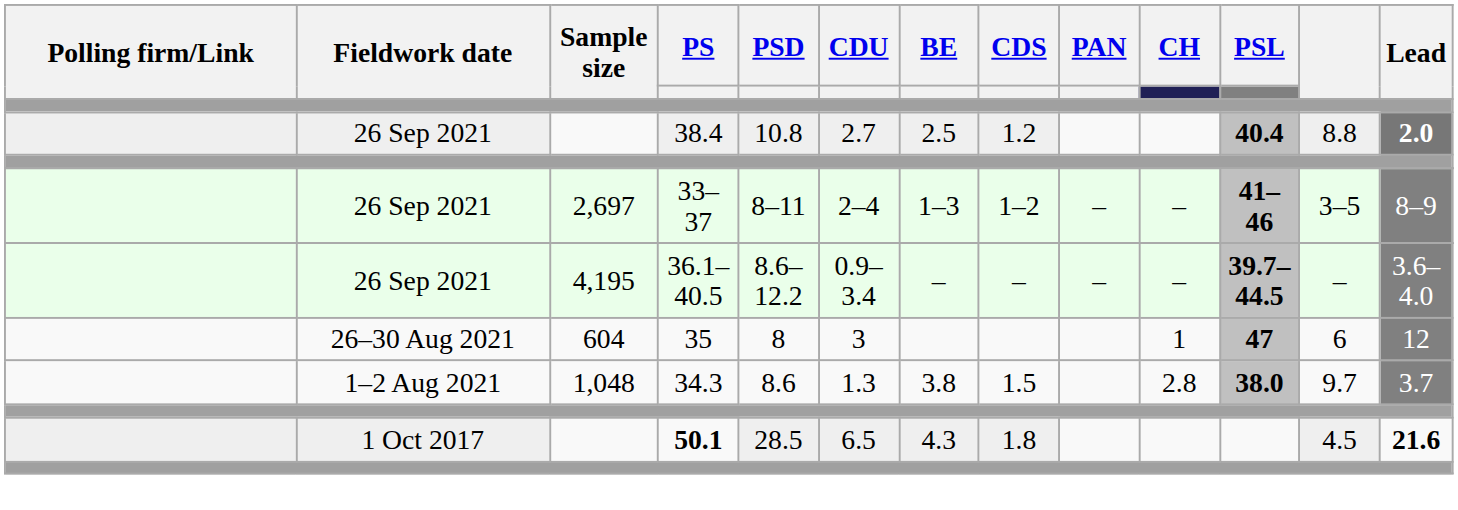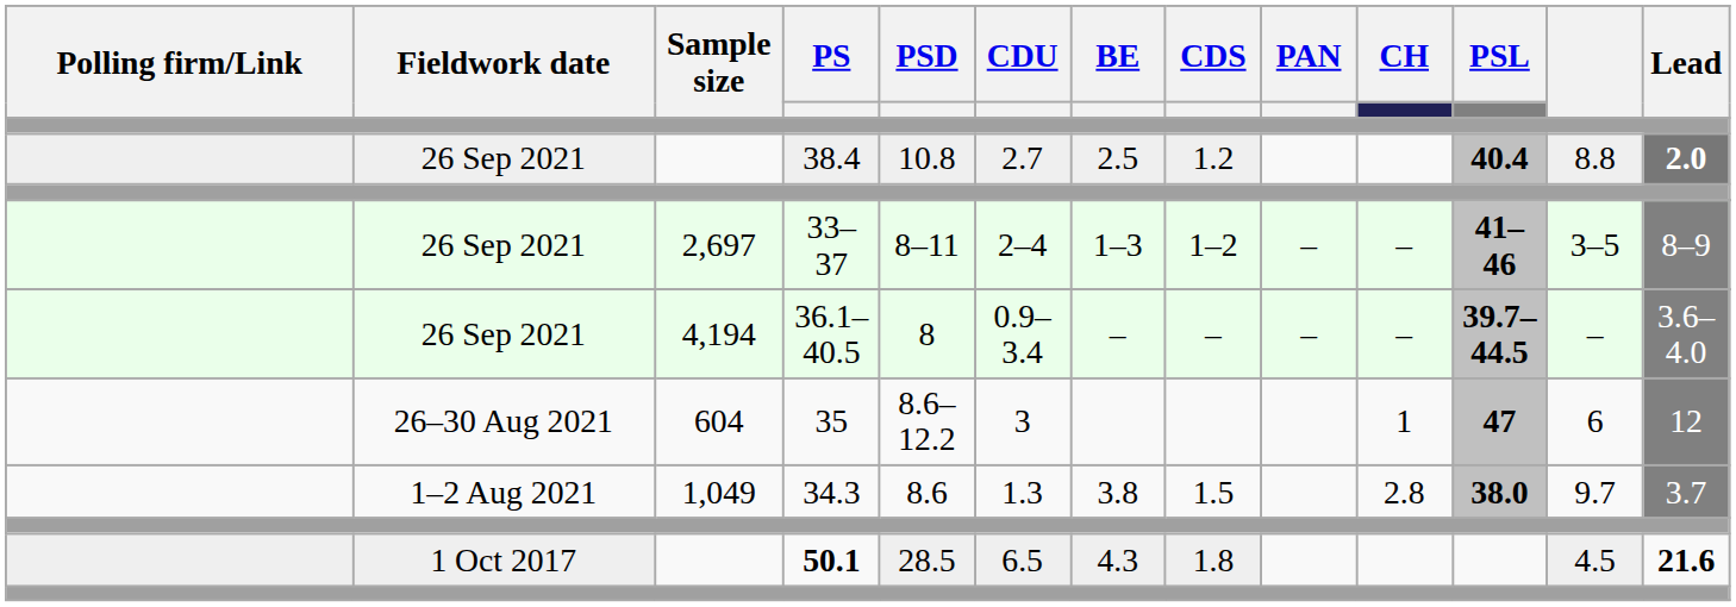36.1– 40.5 | Sample size: 4,195 -> 4,194
36.1– 40.5 | PSD: 8.6– 12.2 -> 8
35 | PSD: 8 -> 8.6– 12.2
34.3 | Sample size: 1,048 -> 1,049
